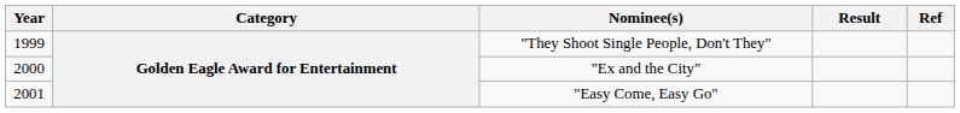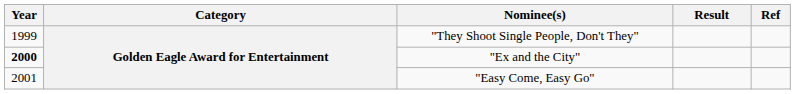"Ex and the City" | Year: normal -> bold
